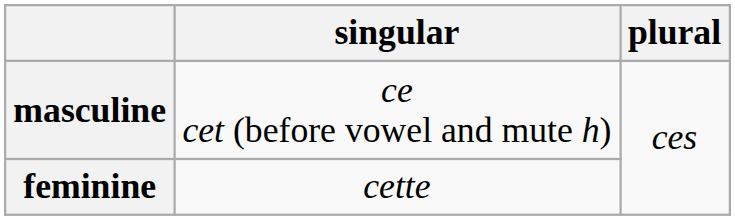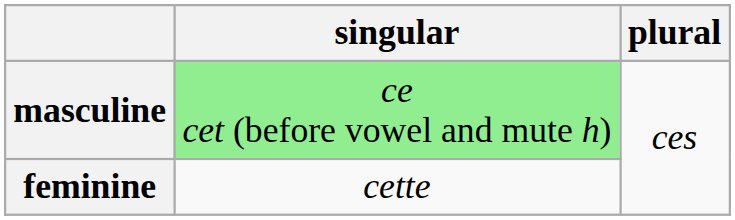masculine | singular: no background -> lightgreen background
